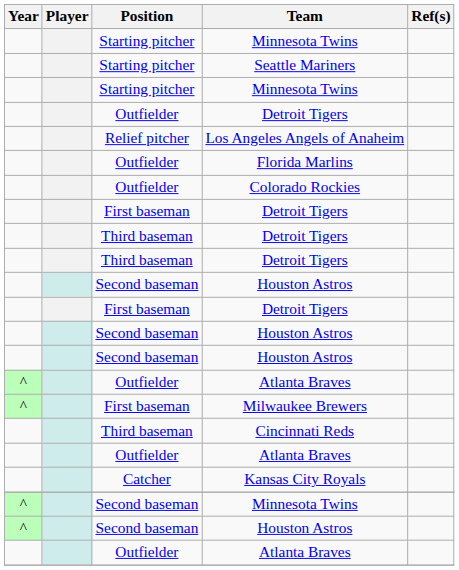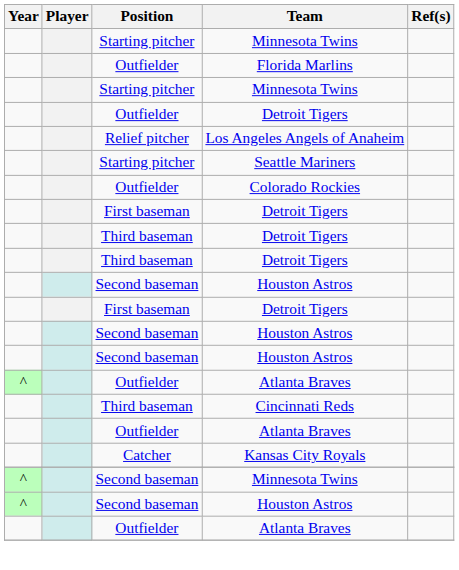rows swapped: Florida Marlins <-> Seattle Mariners
- row: ^ | First baseman | Milwaukee Brewers
